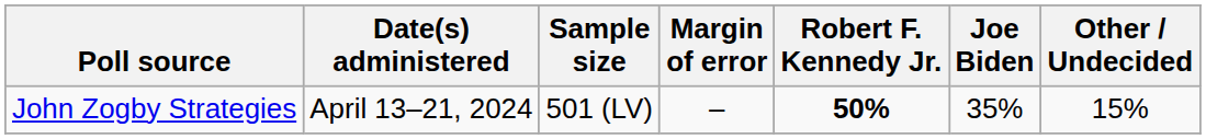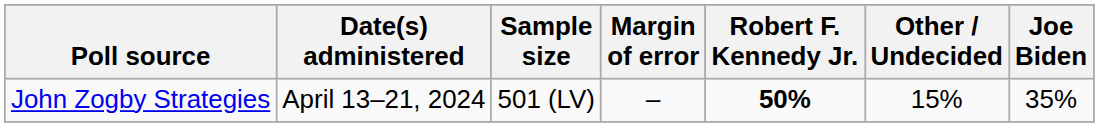columns swapped: Joe Biden <-> Other / Undecided
